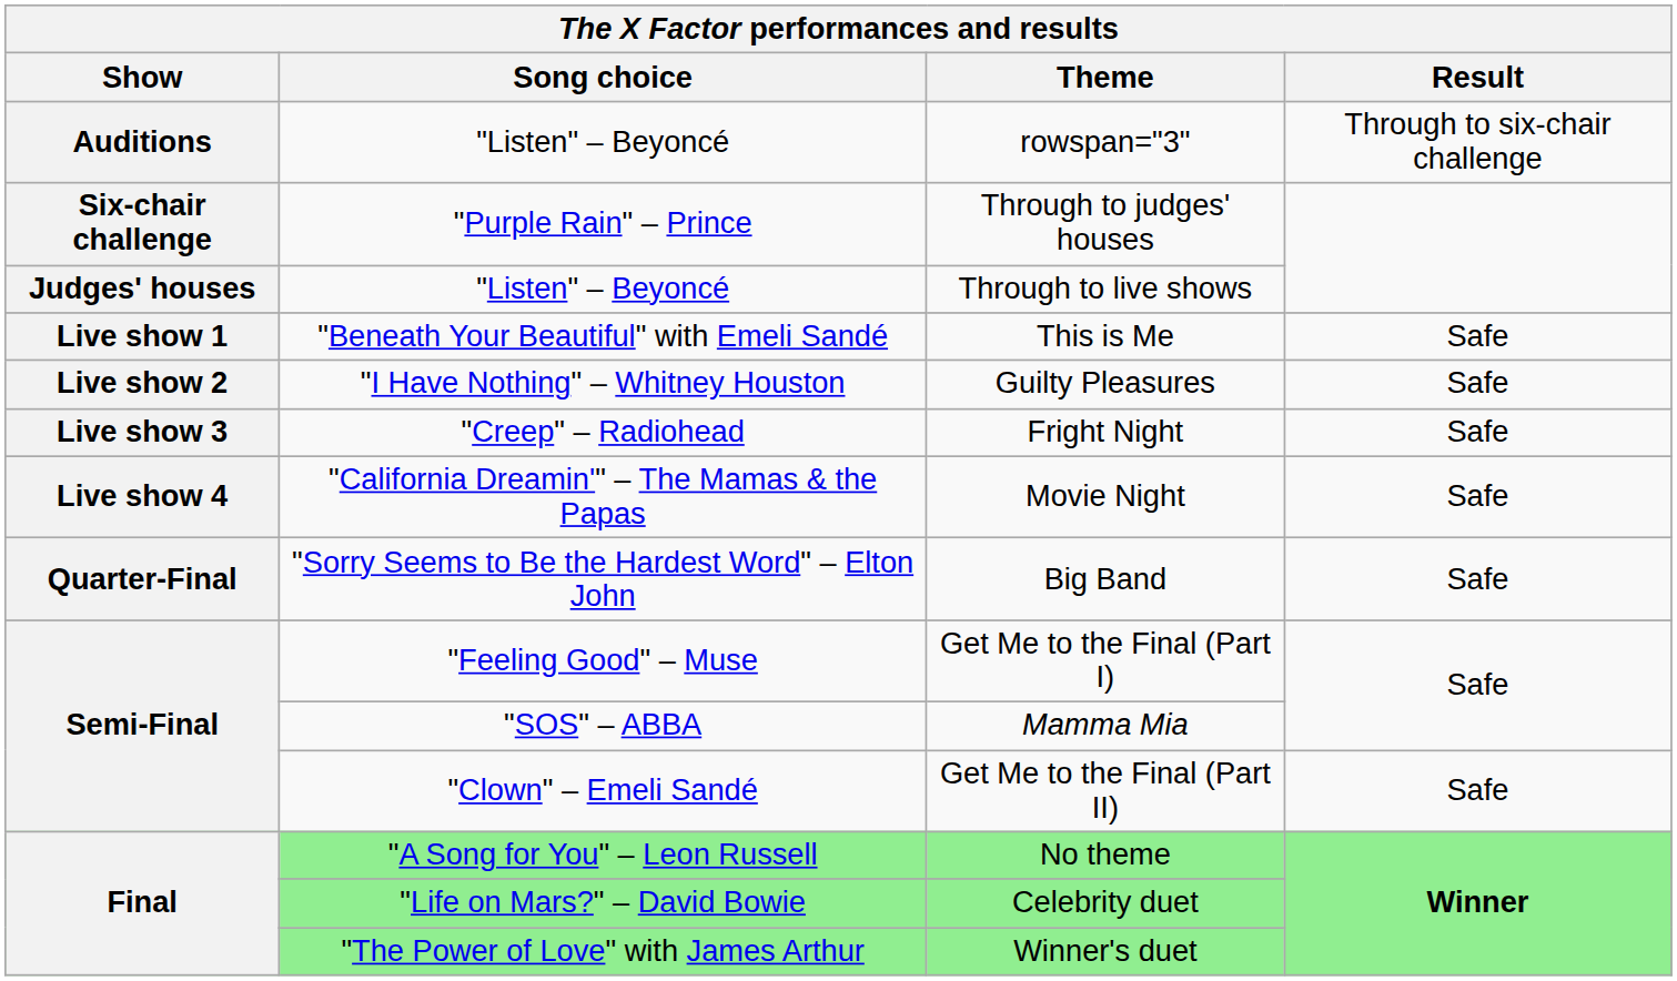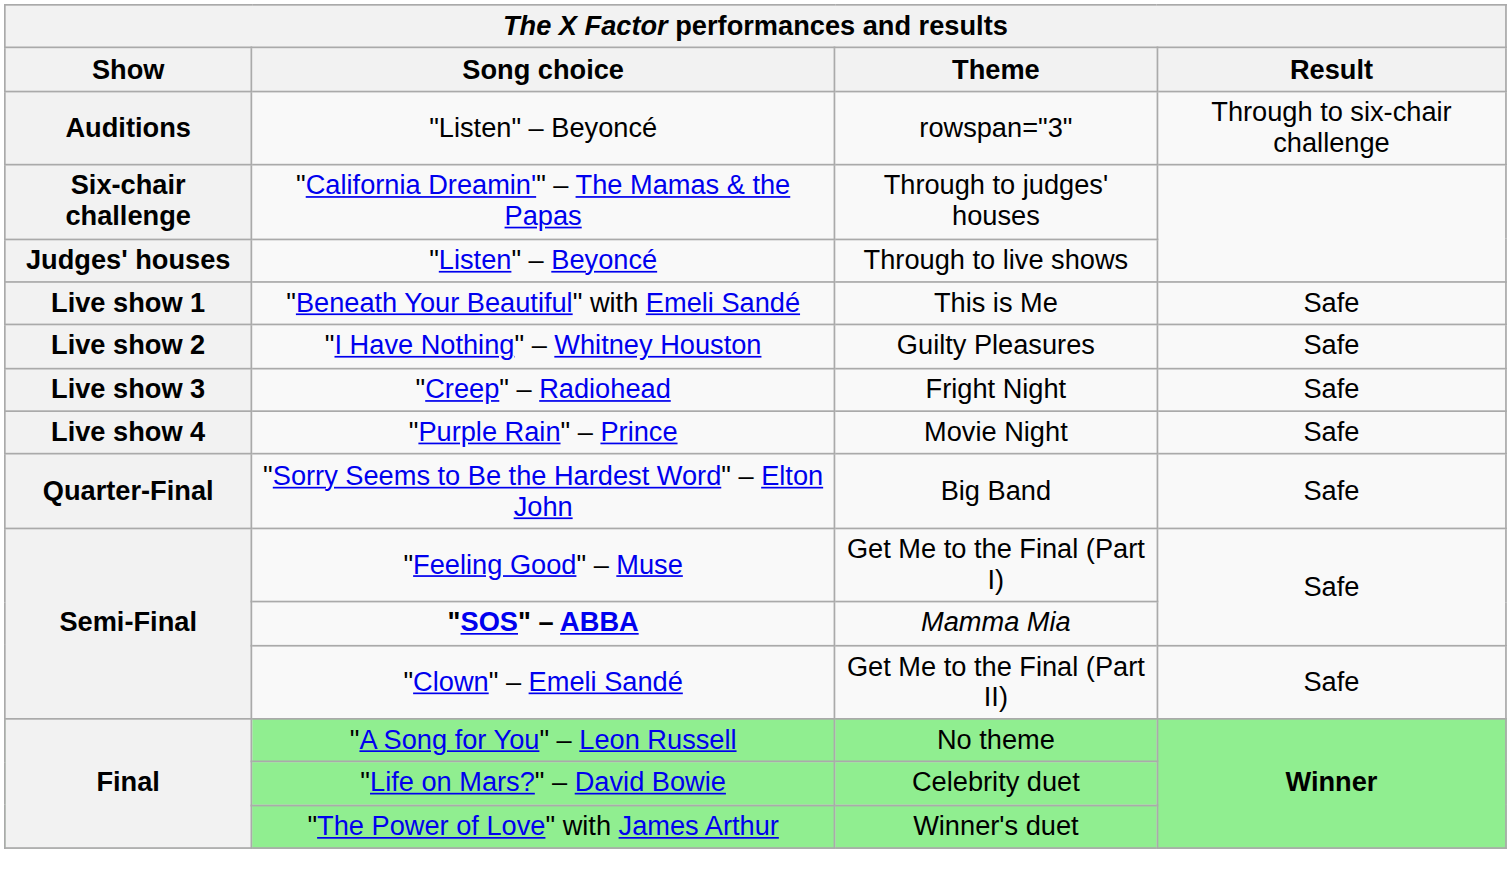Through to judges' houses | Song choice: "Purple Rain" – Prince -> "California Dreamin'" – The Mamas & the Papas
Movie Night | Song choice: "California Dreamin'" – The Mamas & the Papas -> "Purple Rain" – Prince
Mamma Mia | Song choice: normal -> bold
